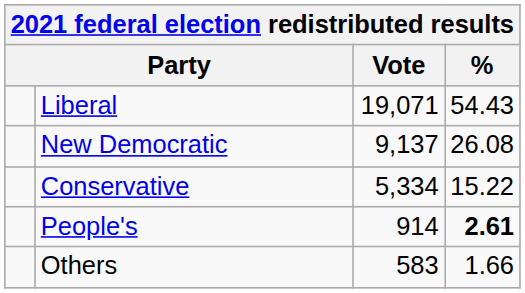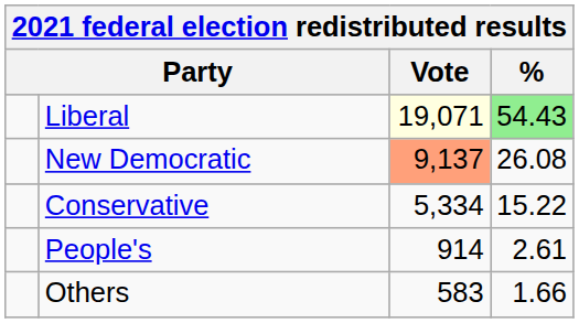Liberal | Vote: no background -> lightyellow background
Liberal | %: no background -> lightgreen background
New Democratic | Vote: no background -> lightsalmon background
People's | %: bold -> normal
